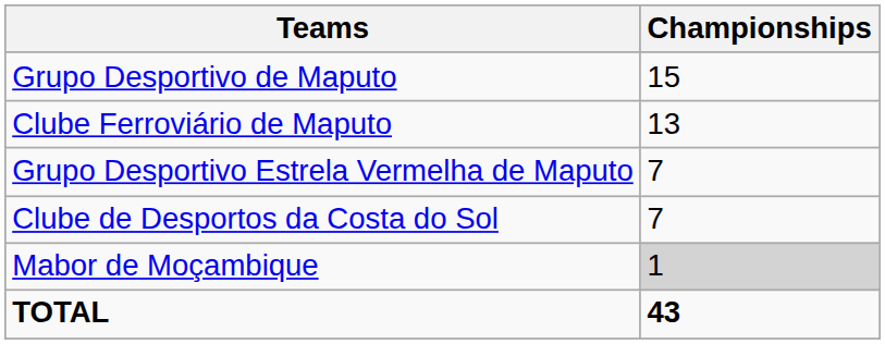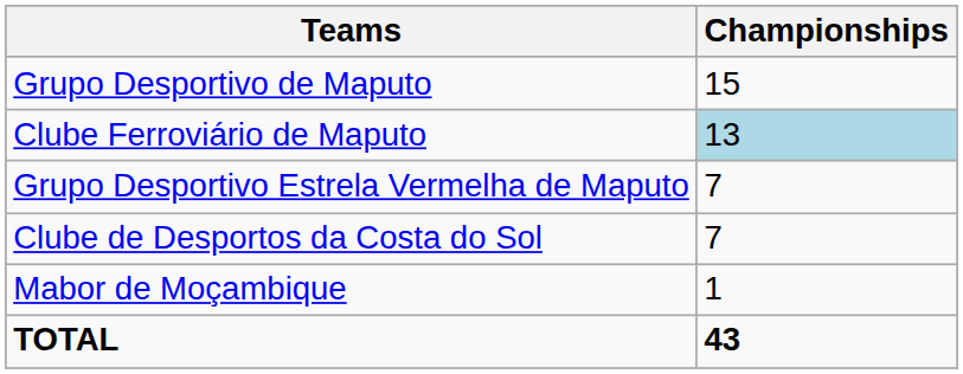Clube Ferroviário de Maputo | Championships: no background -> lightblue background
Mabor de Moçambique | Championships: lightgrey background -> no background
